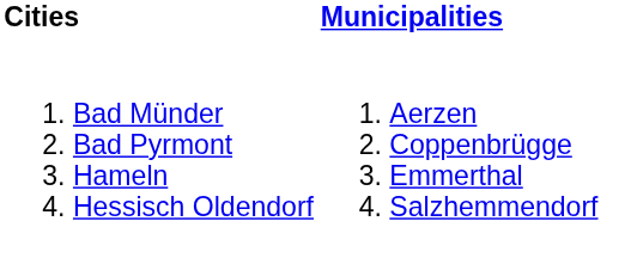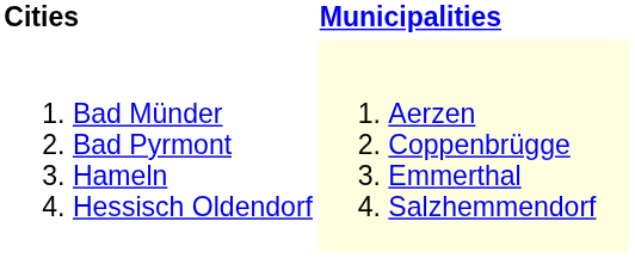Bad Münder Bad Pyrmont Hameln Hessisch Oldendorf | Municipalities: no background -> lightyellow background
